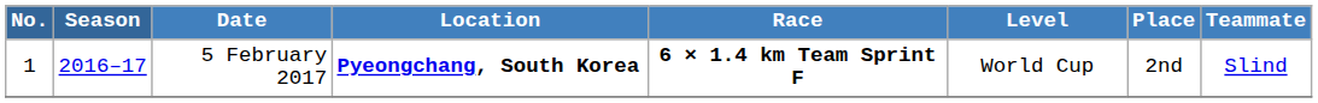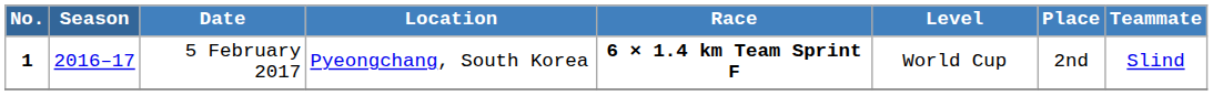5 February 2017 | No.: normal -> bold
5 February 2017 | Location: bold -> normal
